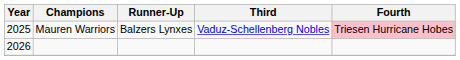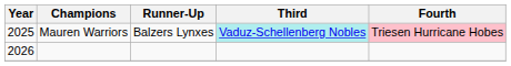Mauren Warriors | Third: no background -> paleturquoise background
